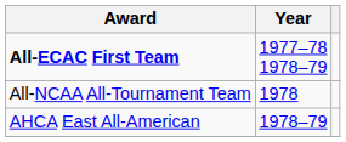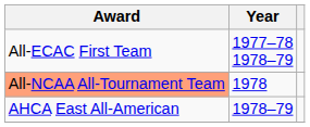row 2 | Award: bold -> normal
row 3 | Award: no background -> lightsalmon background
